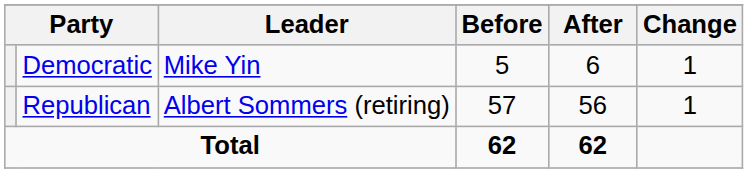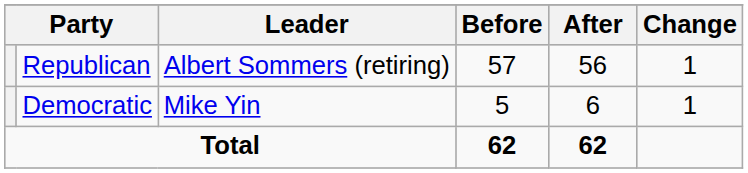rows swapped: Republican <-> Democratic
